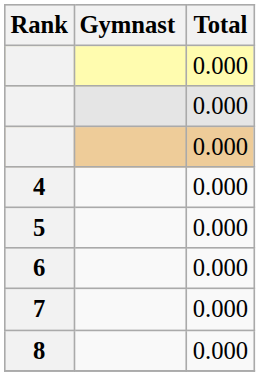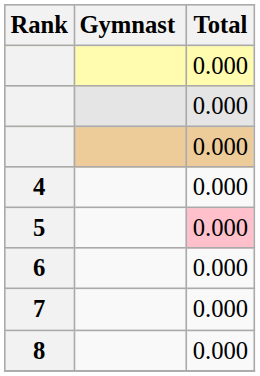5 | Total: no background -> pink background
